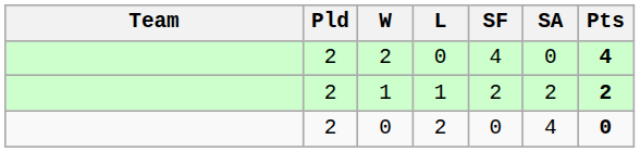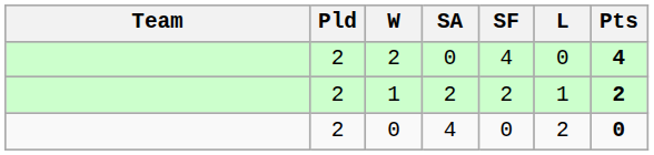columns swapped: L <-> SA
